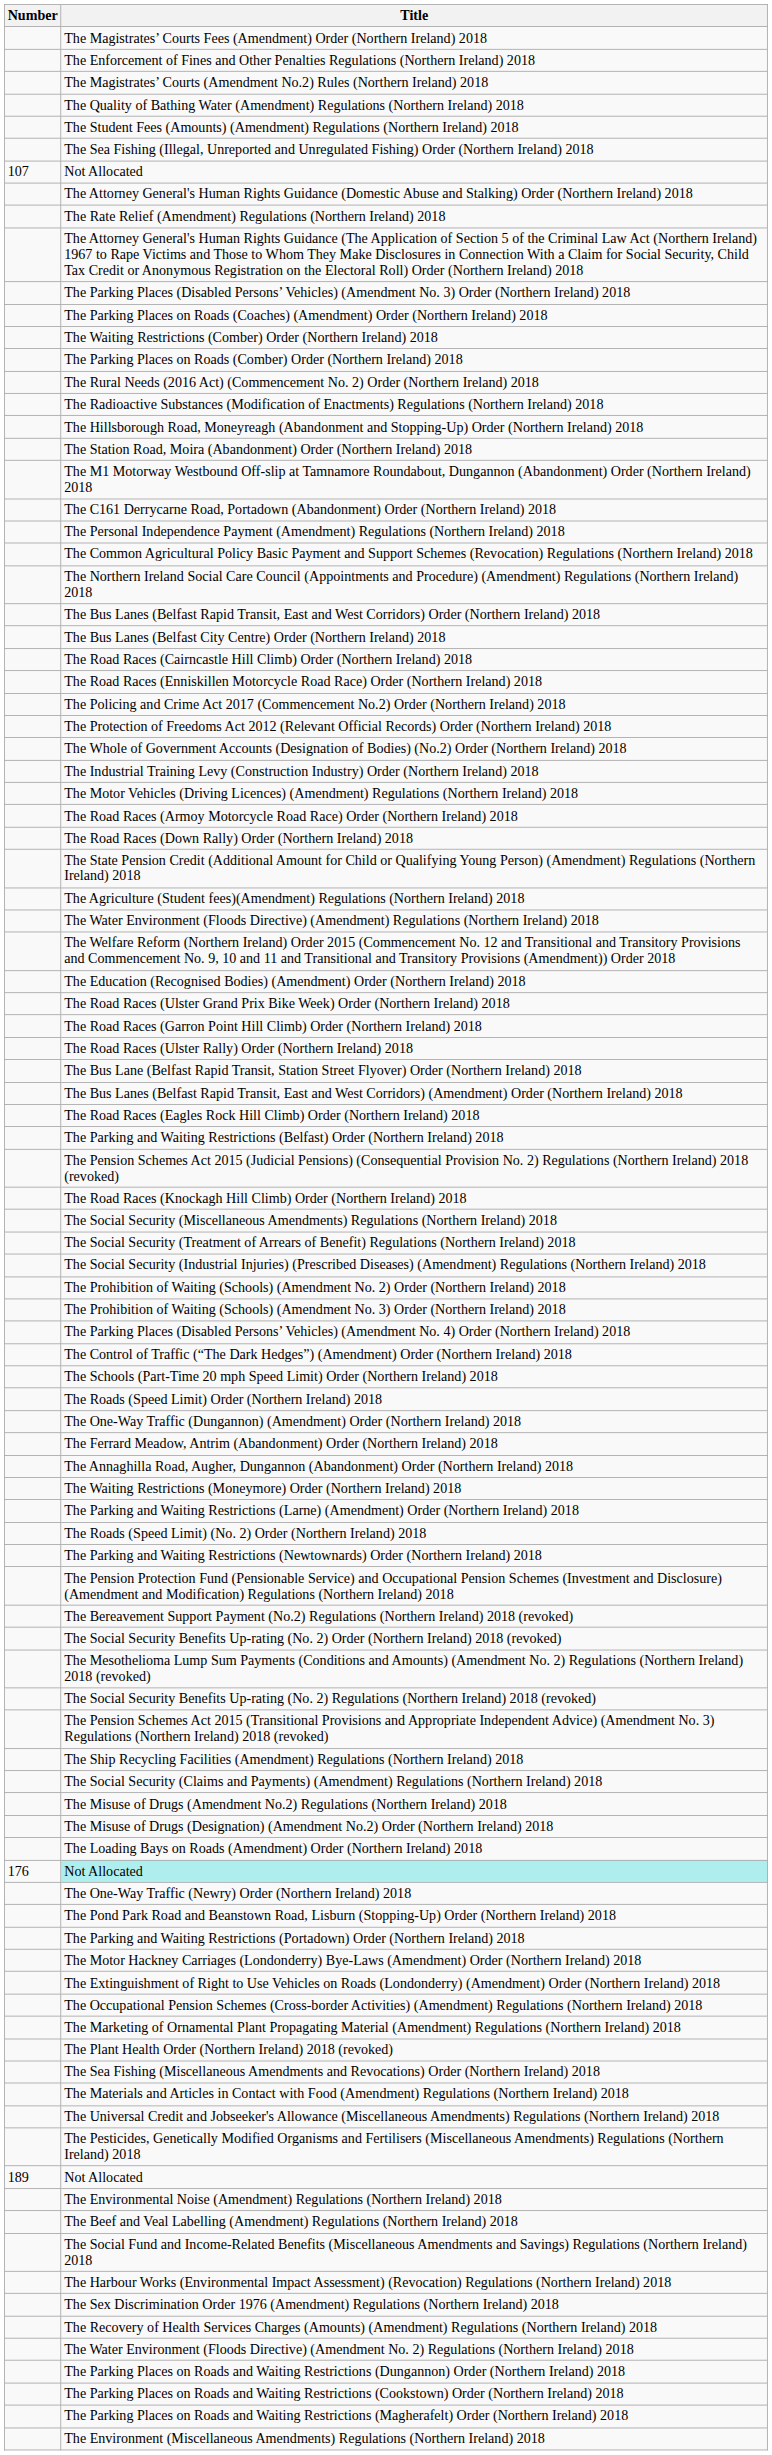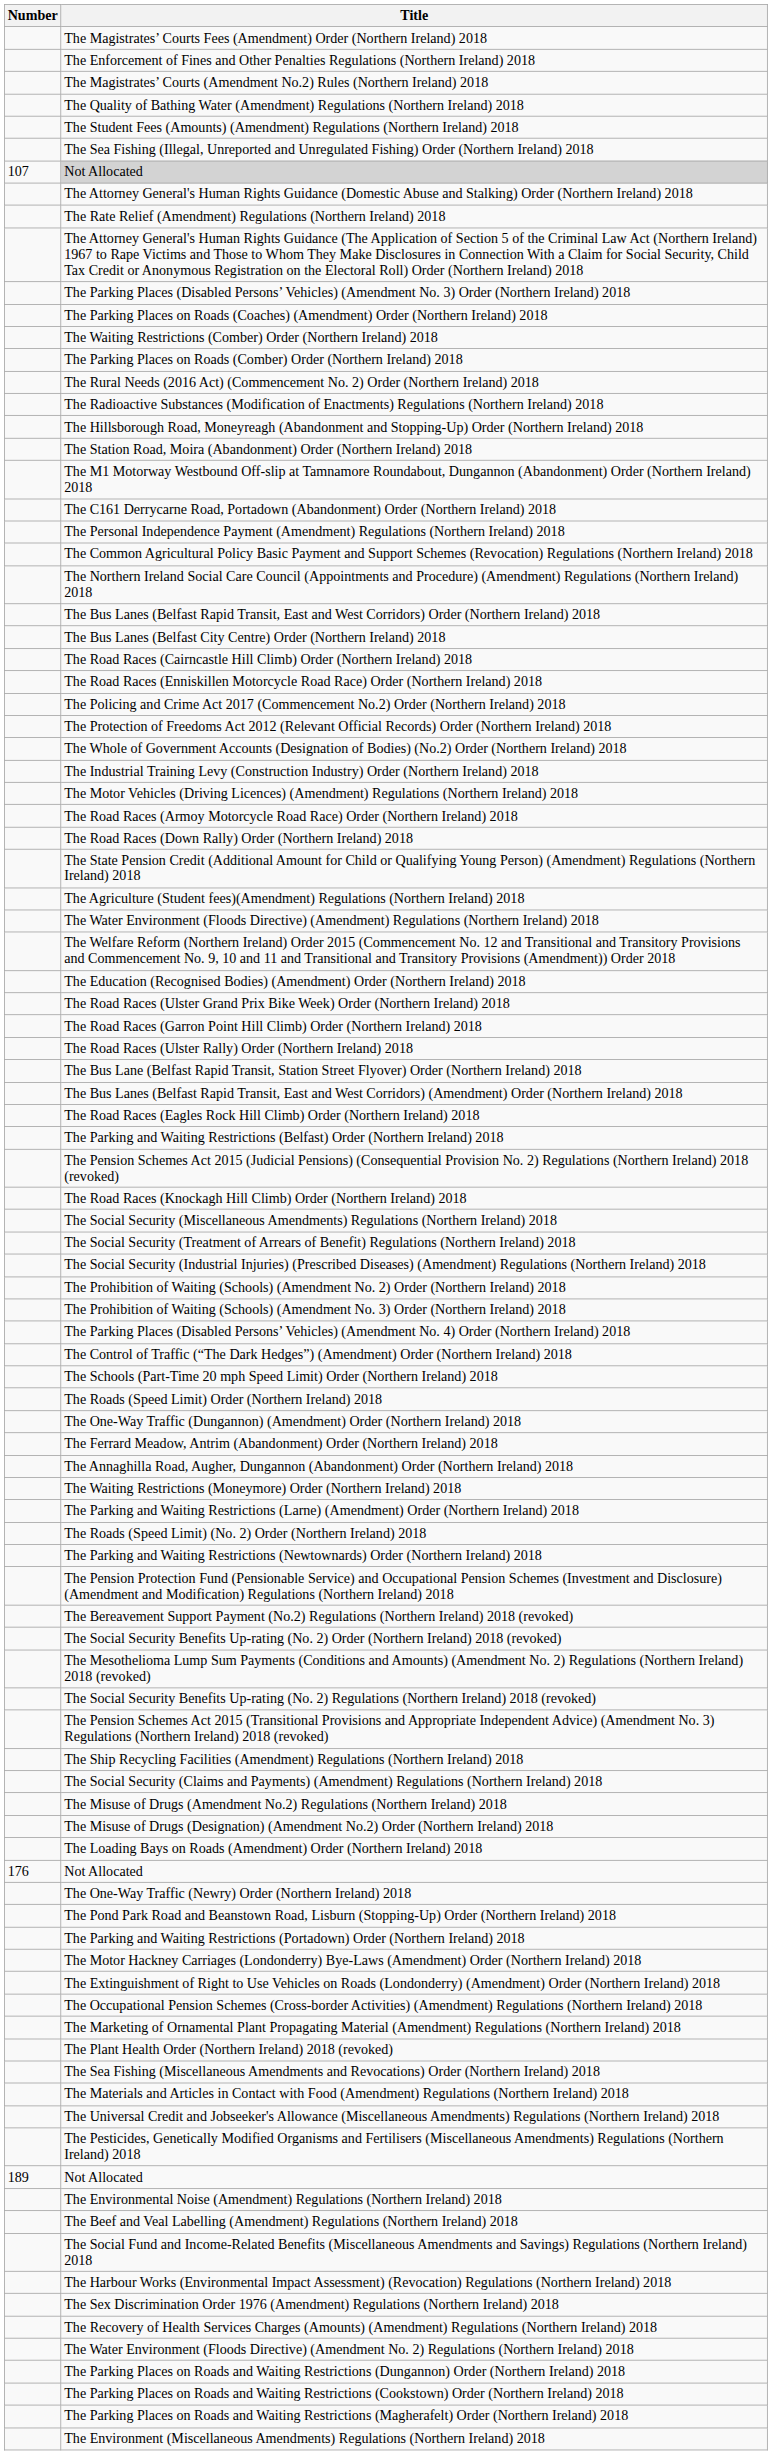row 8 | Title: no background -> lightgrey background
row 77 | Title: paleturquoise background -> no background
